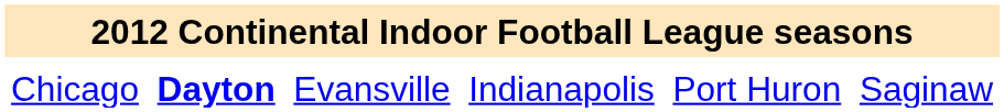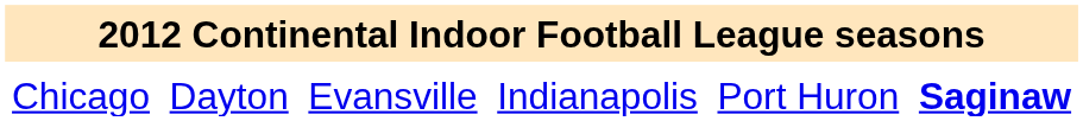Chicago | column 2: bold -> normal
Chicago | column 6: normal -> bold
